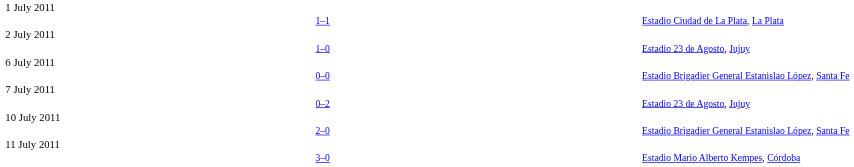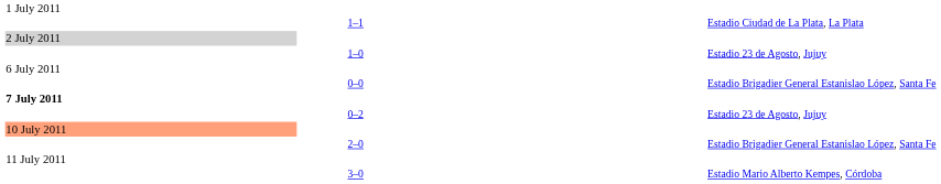2 July 2011 | column 1: no background -> lightgrey background
7 July 2011 | column 1: normal -> bold
10 July 2011 | column 1: no background -> lightsalmon background
